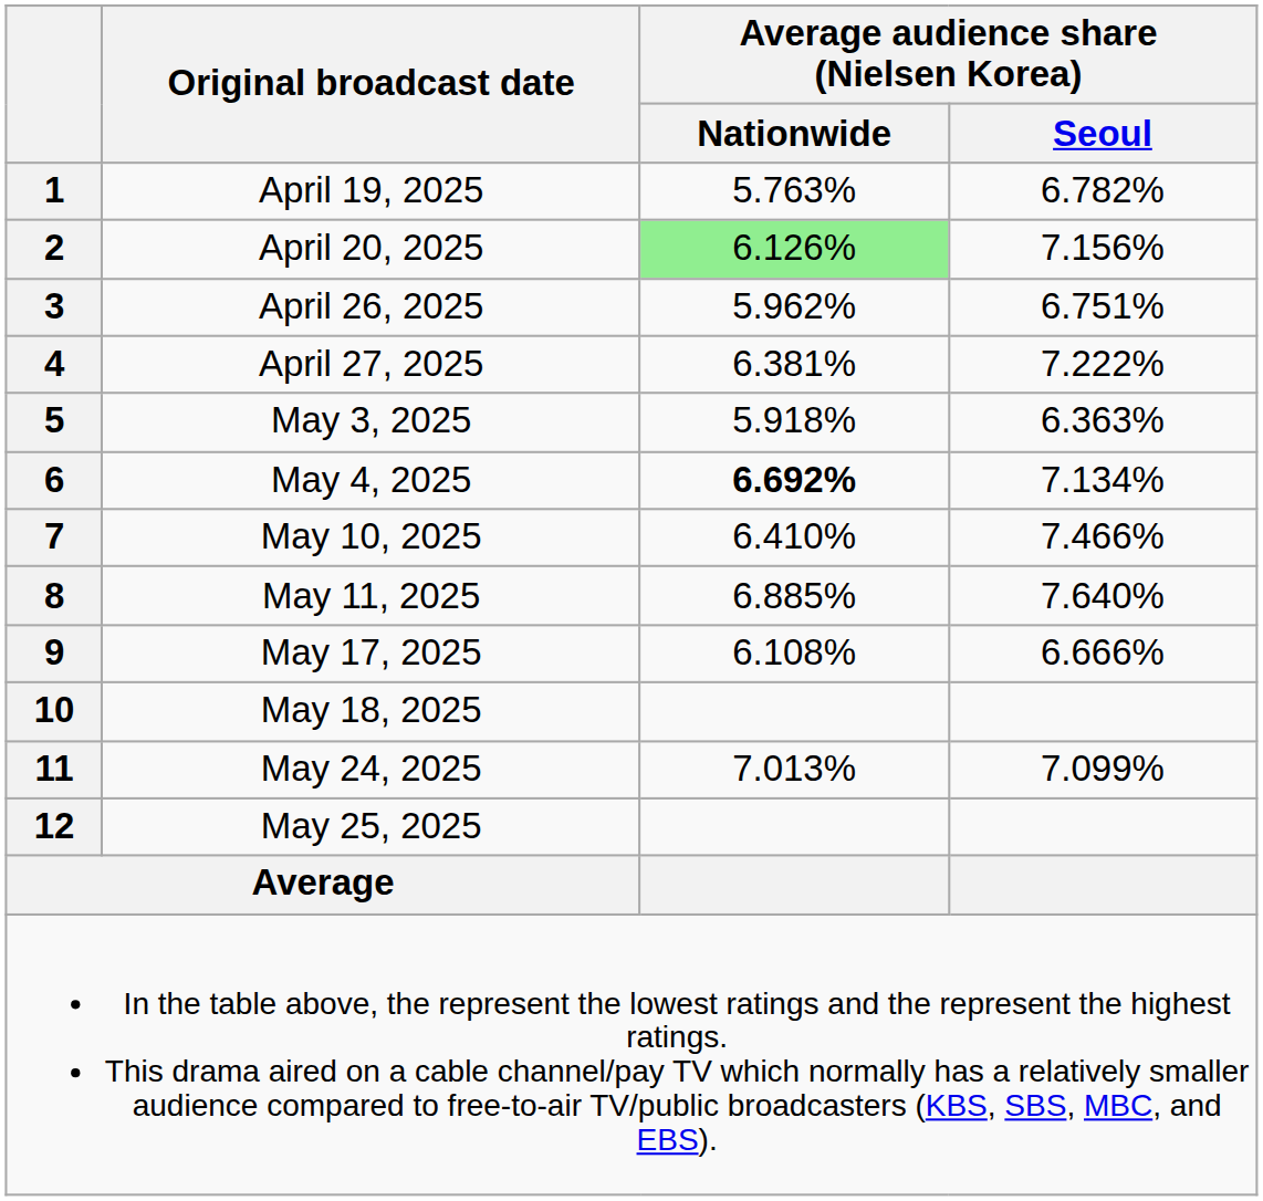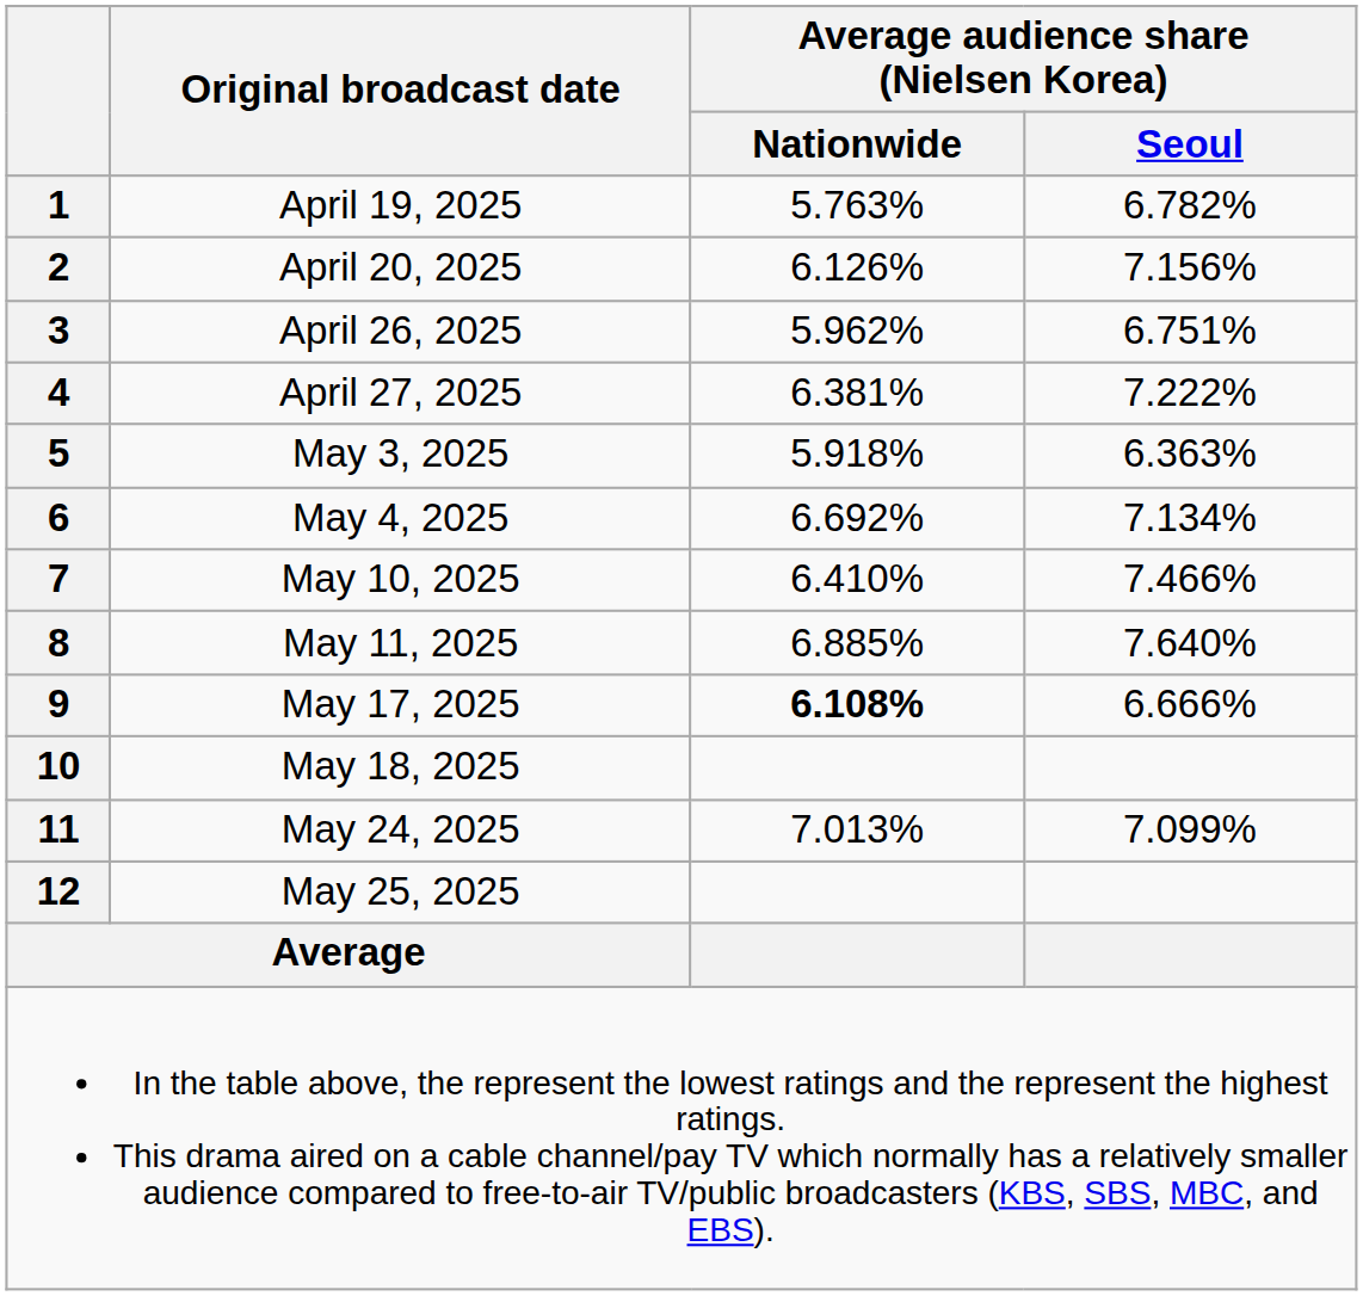2 | Average audience share (Nielsen Korea) / Nationwide: lightgreen background -> no background
6 | Average audience share (Nielsen Korea) / Nationwide: bold -> normal
9 | Average audience share (Nielsen Korea) / Nationwide: normal -> bold
